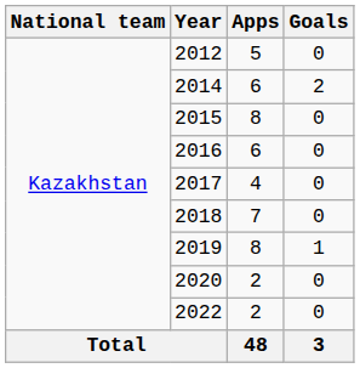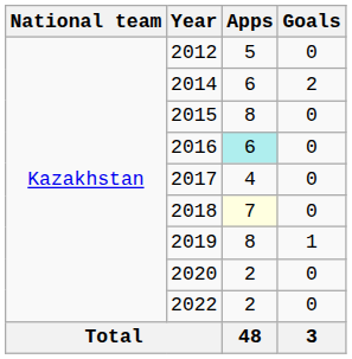2016 | Apps: no background -> paleturquoise background
2018 | Apps: no background -> lightyellow background
